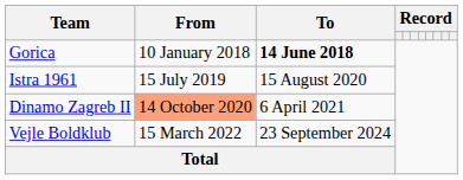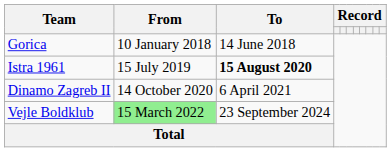Gorica | To: bold -> normal
Istra 1961 | To: normal -> bold
Dinamo Zagreb II | From: lightsalmon background -> no background
Vejle Boldklub | From: no background -> lightgreen background
